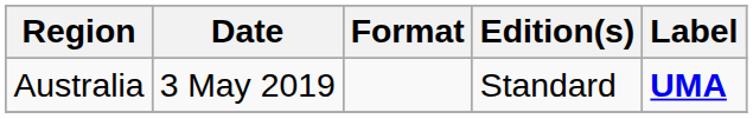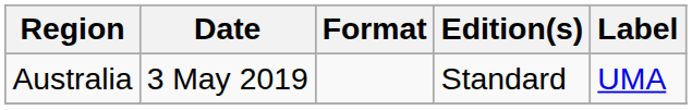Australia | Label: bold -> normal
